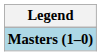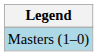row 2 | column 1: bold -> normal
